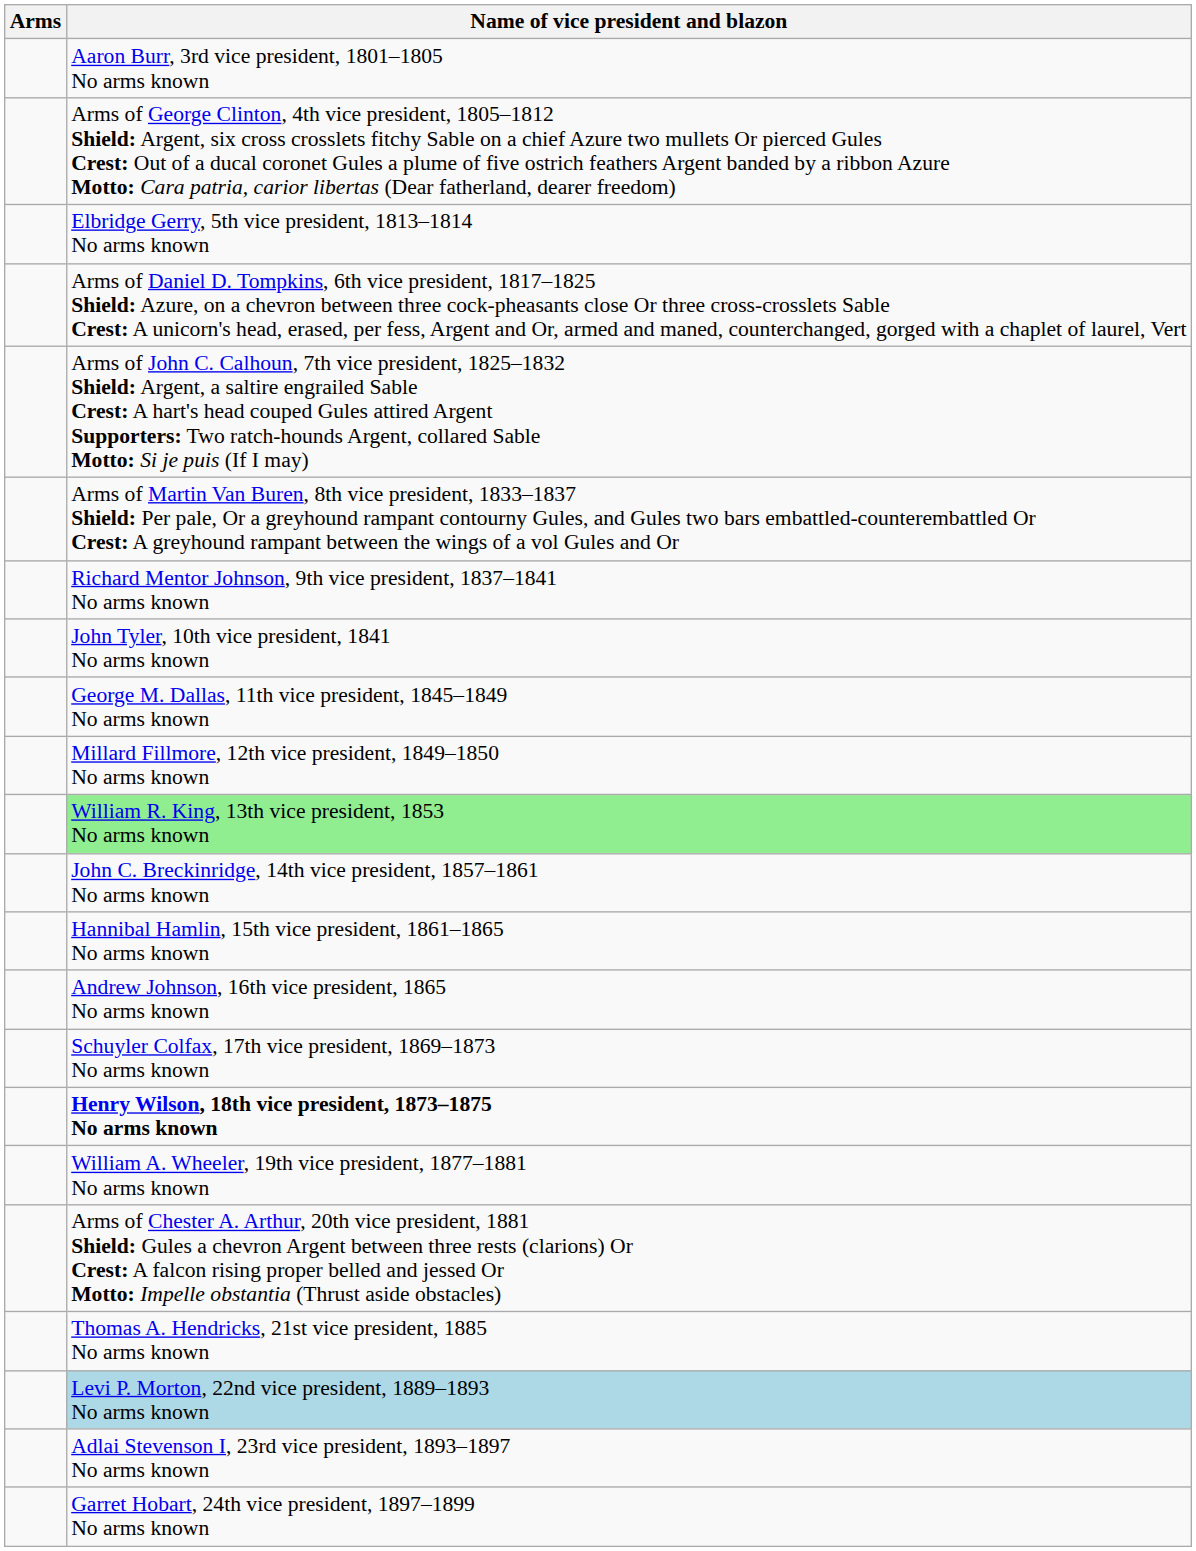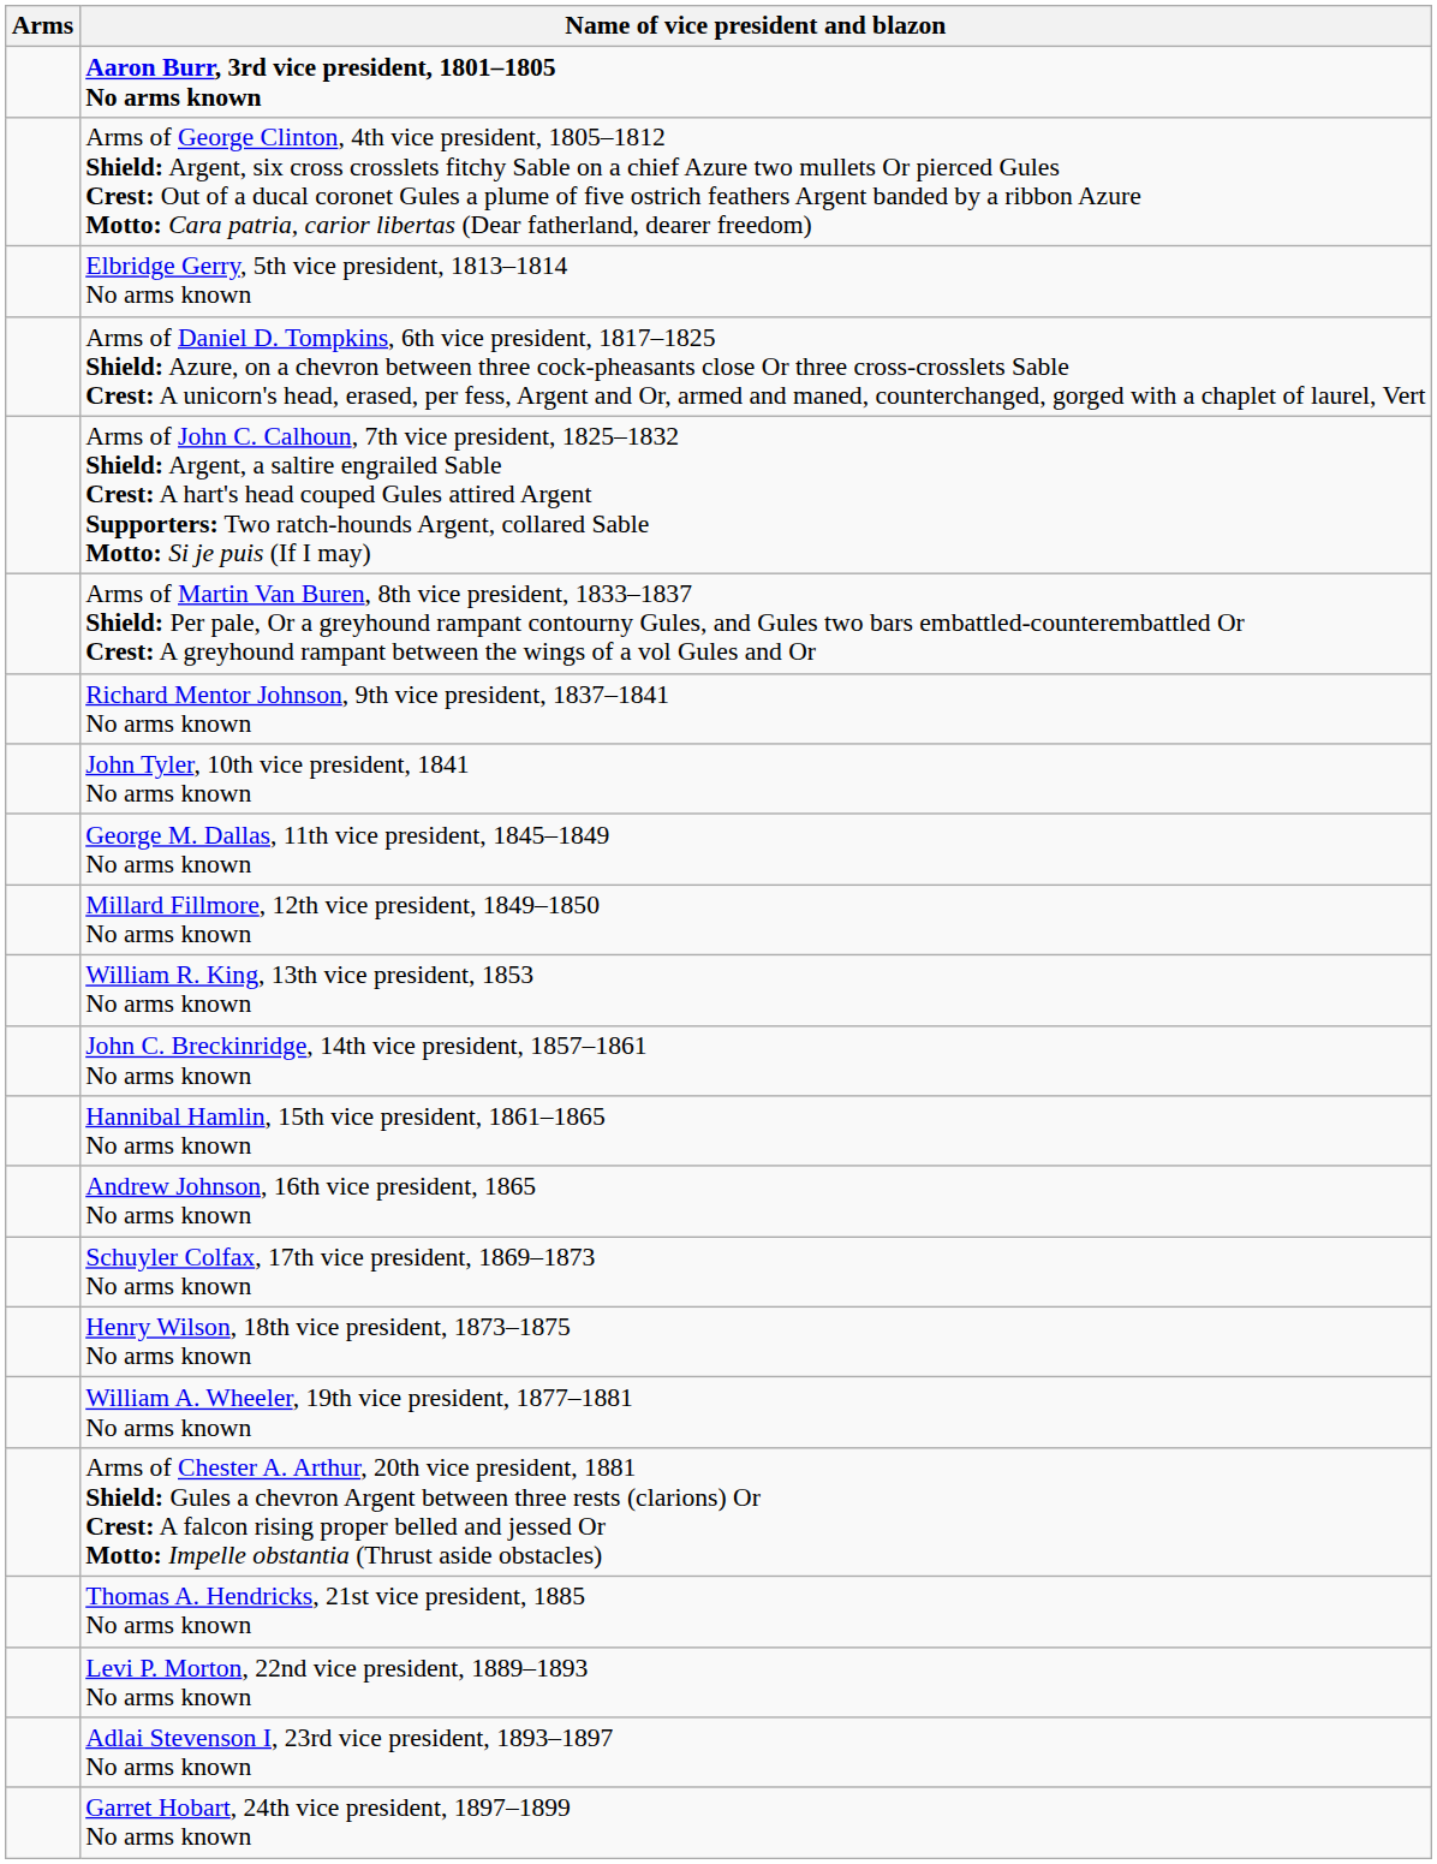Aaron Burr, 3rd vice president, 1801–1805 No arms known | Name of vice president and blazon: normal -> bold
William R. King, 13th vice president, 1853 No arms known | Name of vice president and blazon: lightgreen background -> no background
Henry Wilson, 18th vice president, 1873–1875 No arms known | Name of vice president and blazon: bold -> normal
Levi P. Morton, 22nd vice president, 1889–1893 No arms known | Name of vice president and blazon: lightblue background -> no background
